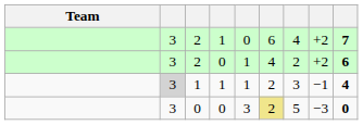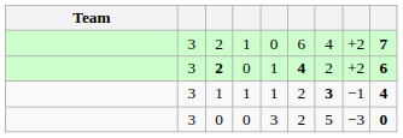row 3 | column 3: normal -> bold
row 3 | column 6: normal -> bold
row 4 | column 2: lightgrey background -> no background
row 4 | column 7: normal -> bold
row 5 | column 6: khaki background -> no background
